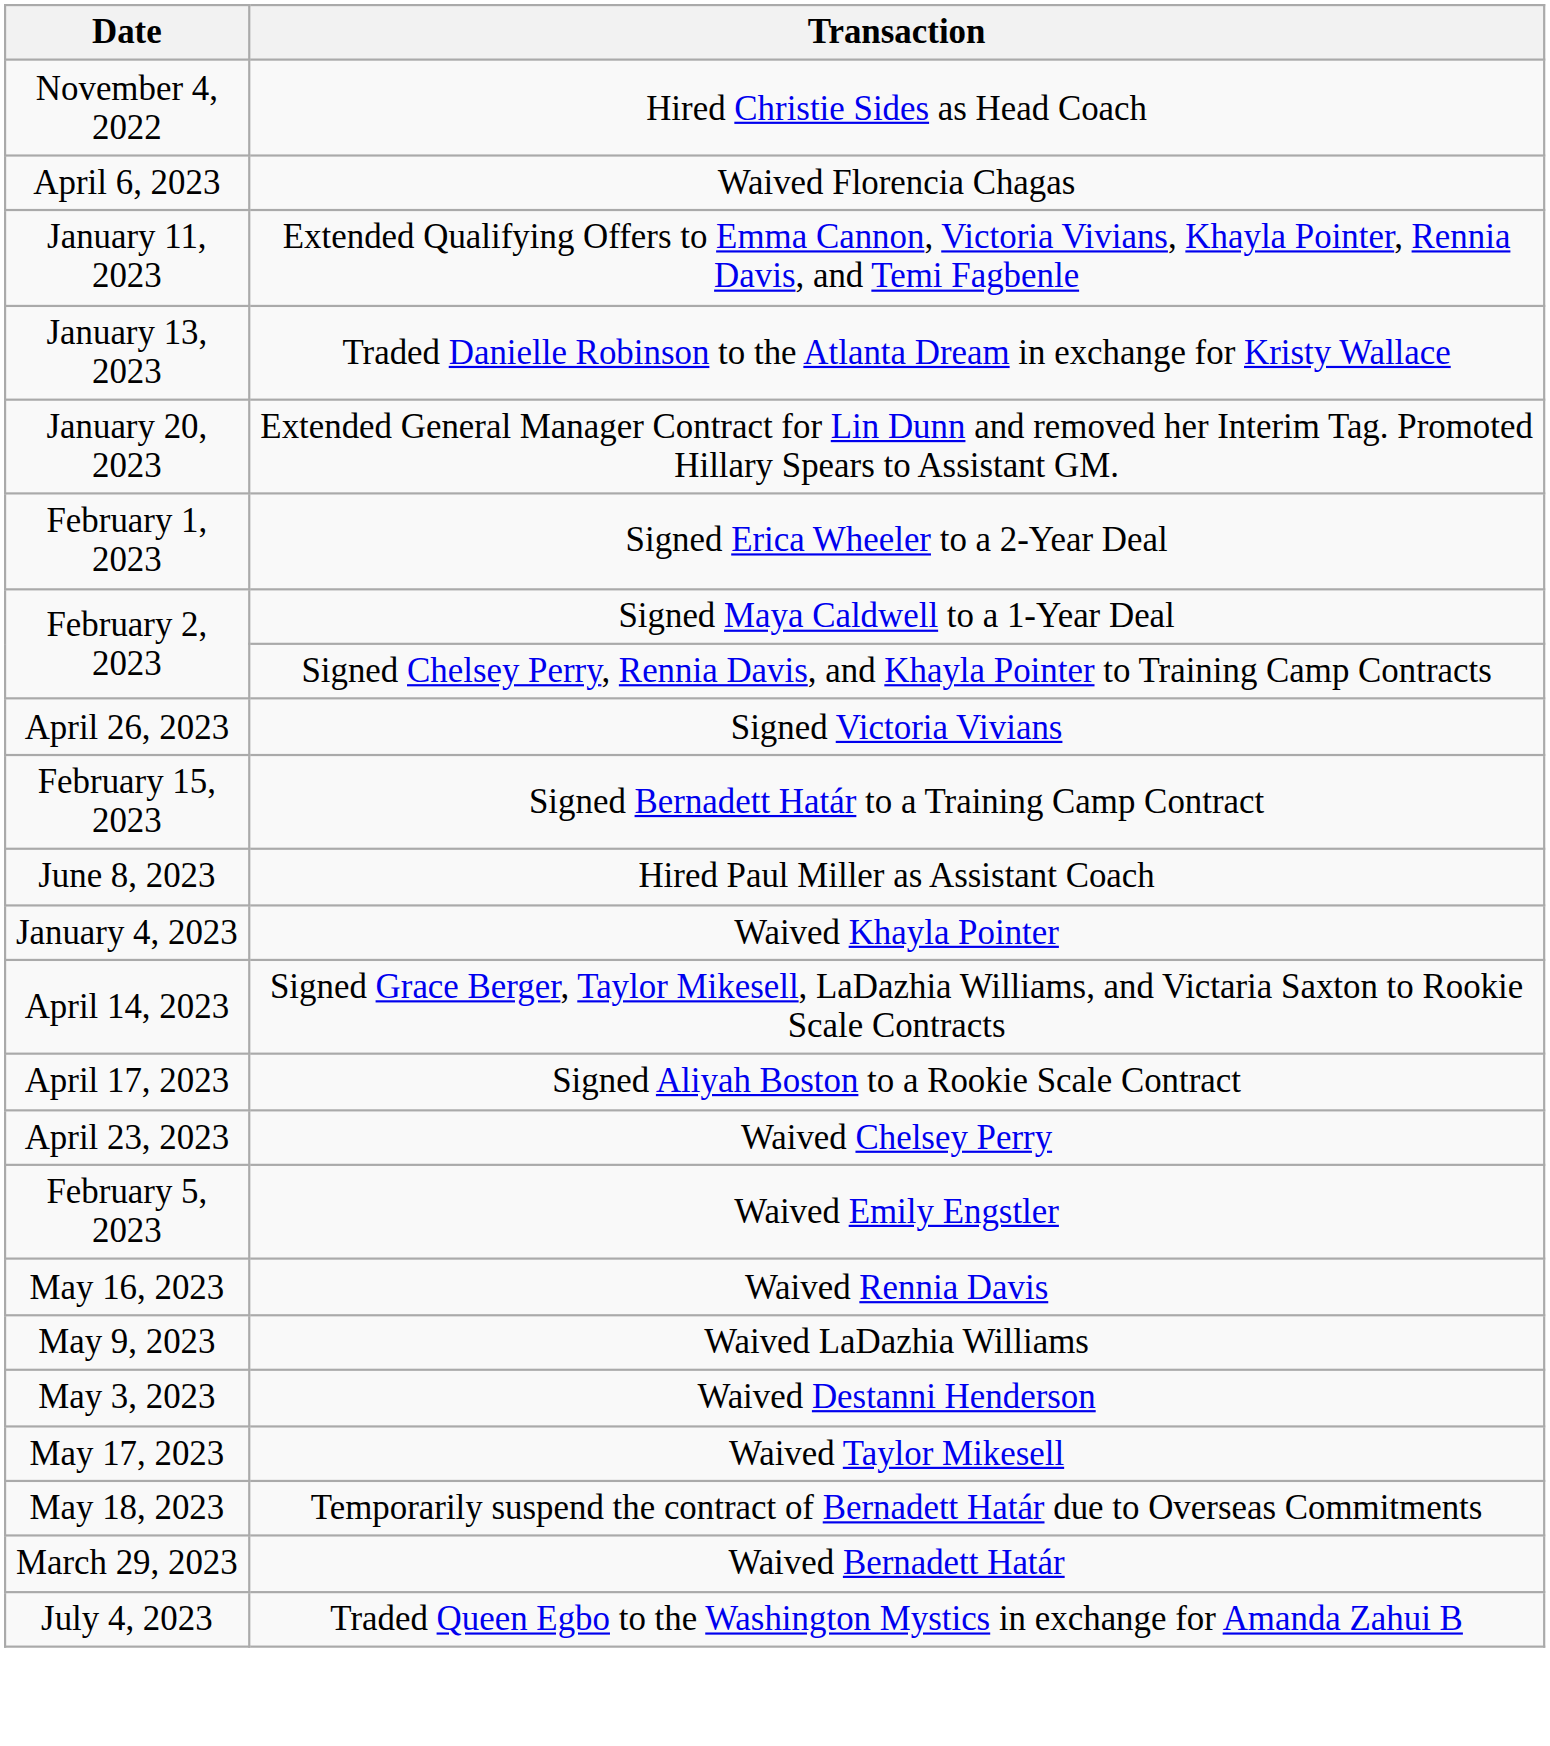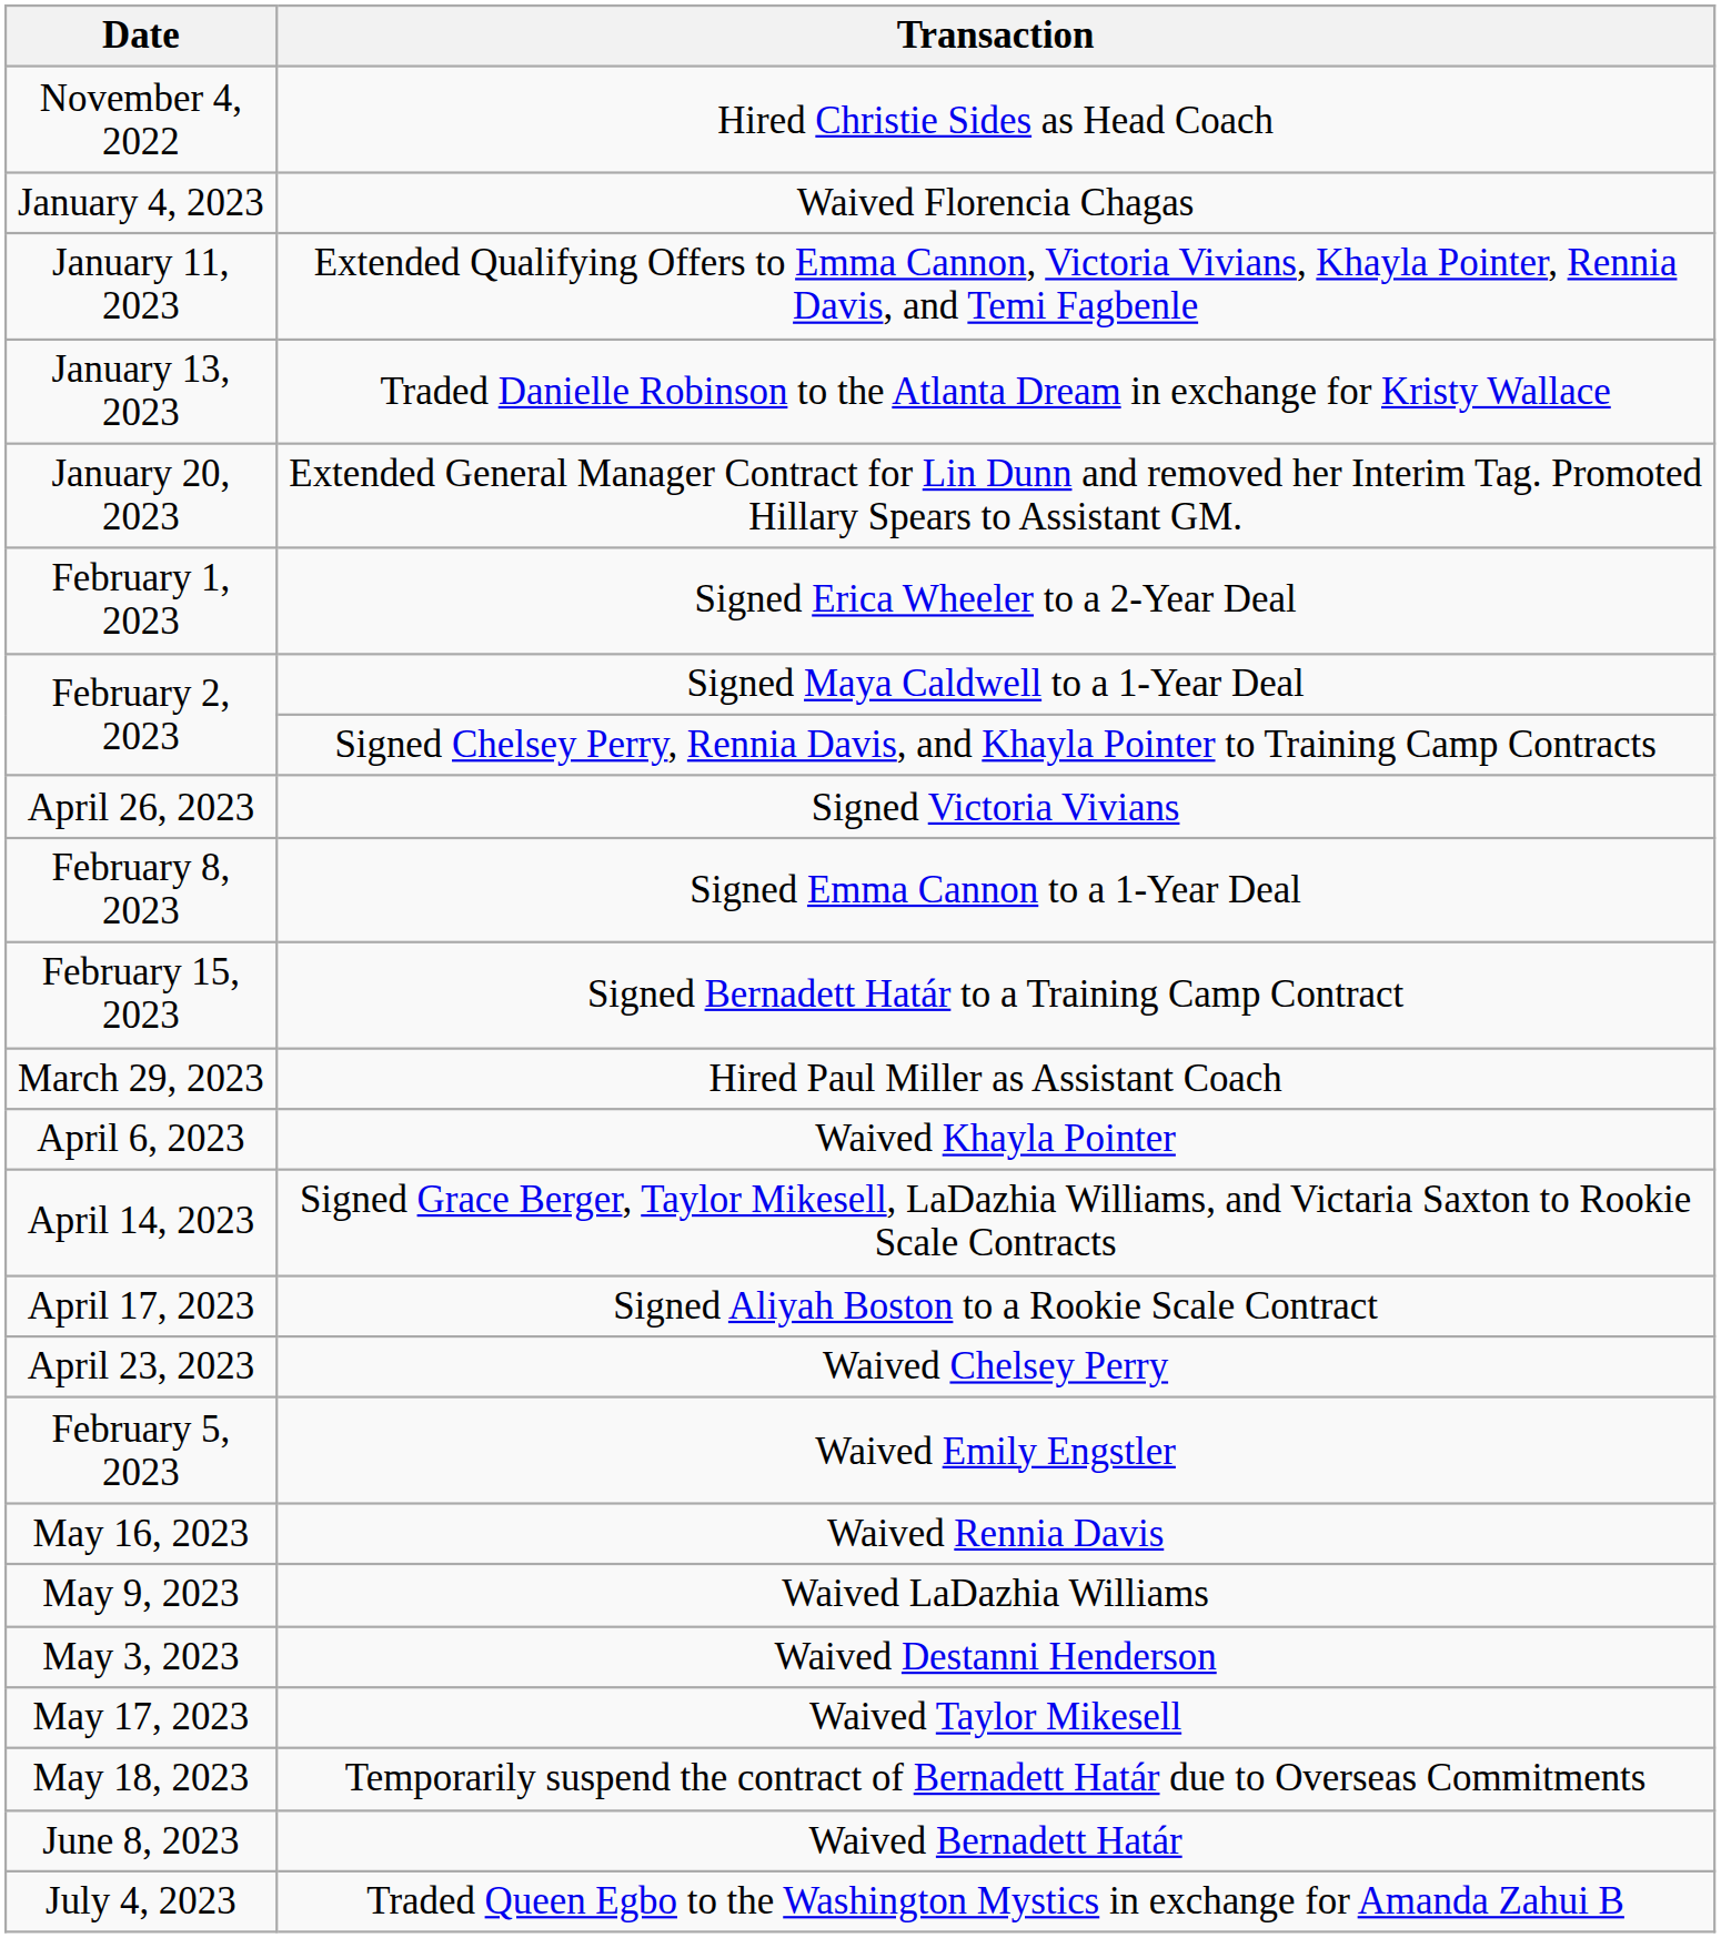Waived Florencia Chagas | Date: April 6, 2023 -> January 4, 2023
+ row: February 8, 2023 | Signed Emma Cannon to a 1-Year Deal
Hired Paul Miller as Assistant Coach | Date: June 8, 2023 -> March 29, 2023
Waived Khayla Pointer | Date: January 4, 2023 -> April 6, 2023
Waived Bernadett Határ | Date: March 29, 2023 -> June 8, 2023
